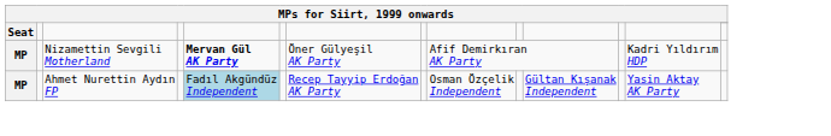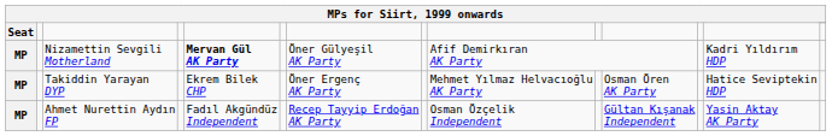+ row: MP | Takiddin Yarayan DYP | Ekrem Bilek CHP | Öner Ergenç AK Party | Mehmet Yılmaz Helvacıoğlu AK Party | Osman Ören AK Party | Hatice Seviptekin HDP
Ahmet Nurettin Aydın FP | column 5: lightblue background -> no background
